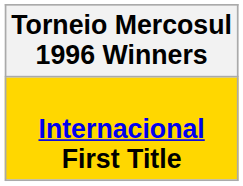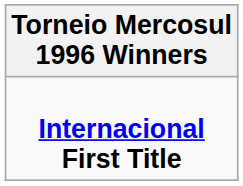row 2 | column 1: gold background -> no background
